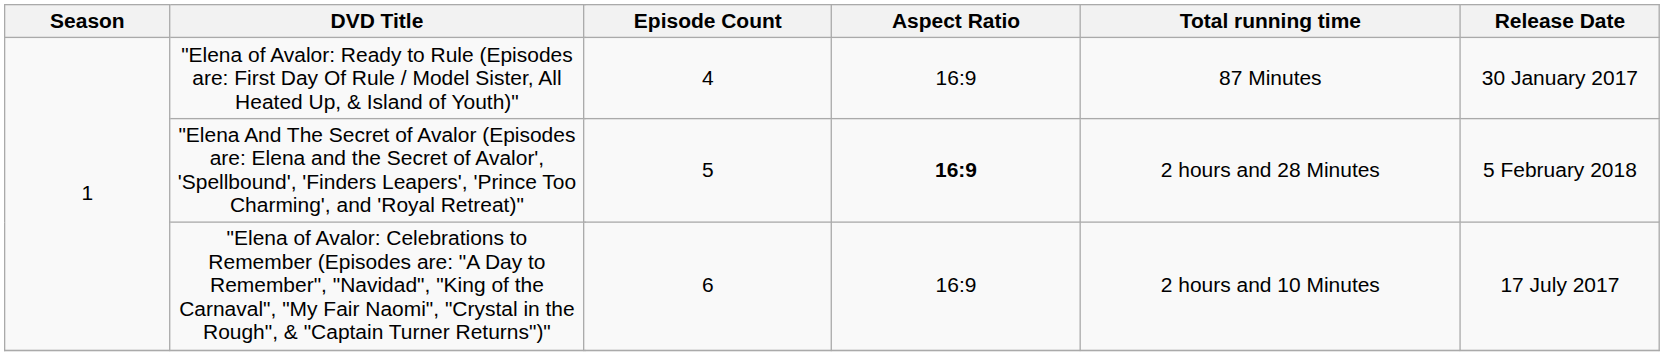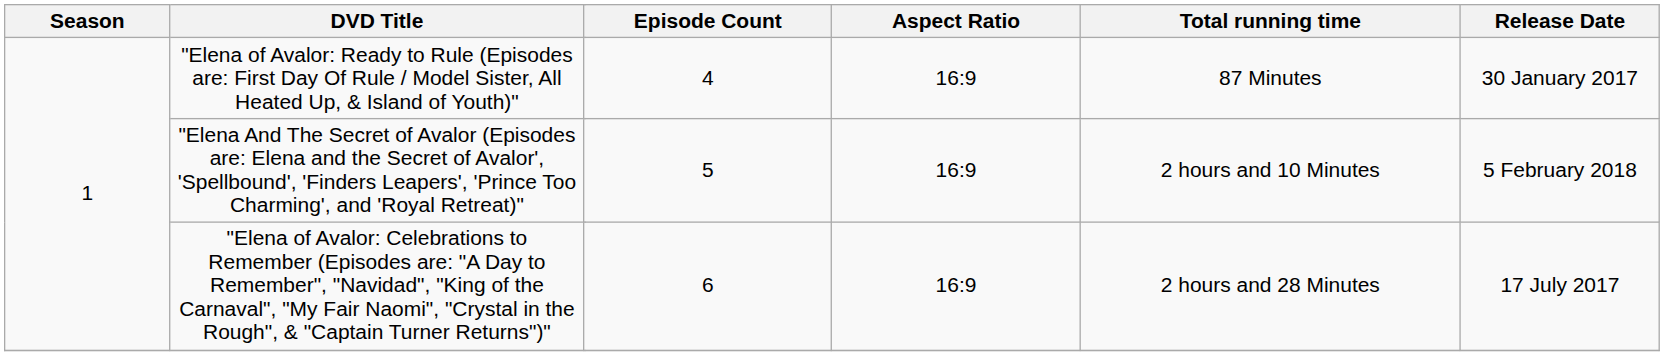row 3 | Aspect Ratio: bold -> normal
row 3 | Total running time: 2 hours and 28 Minutes -> 2 hours and 10 Minutes
row 4 | Total running time: 2 hours and 10 Minutes -> 2 hours and 28 Minutes
